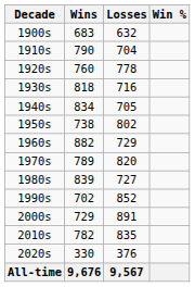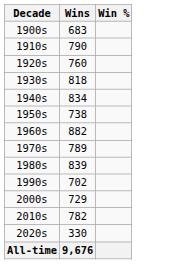- column: Losses | 632 | 704 | 778 | 716 | 705 | 802 | 729 | 820 | 727 | 852 | 891 | 835 | 376 | 9,567
